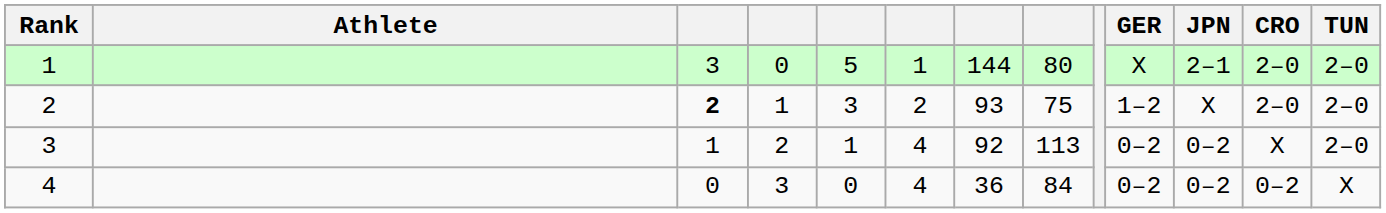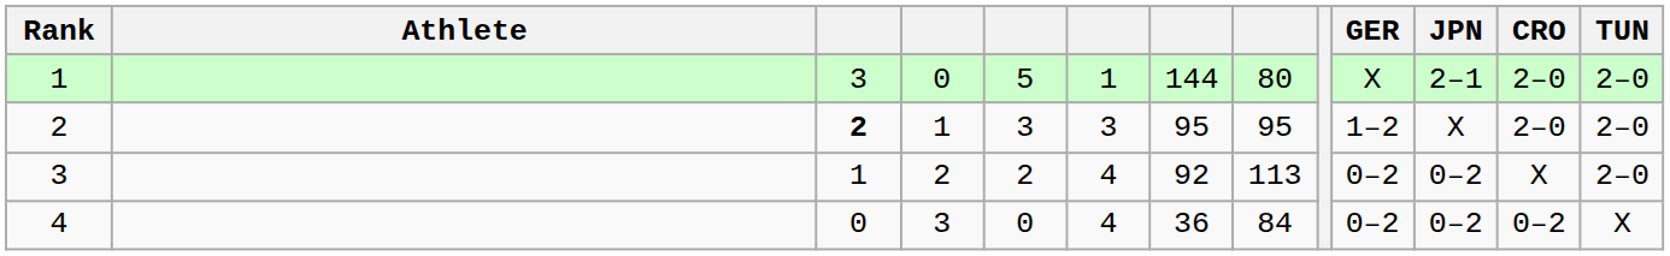row 3 | column 6: 2 -> 3
row 3 | column 7: 93 -> 95
row 3 | column 8: 75 -> 95
row 4 | column 5: 1 -> 2
